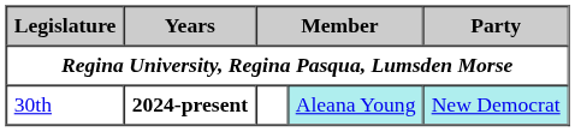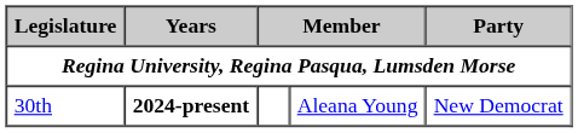30th | column 4: paleturquoise background -> no background
30th | Party: paleturquoise background -> no background
